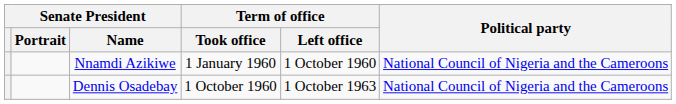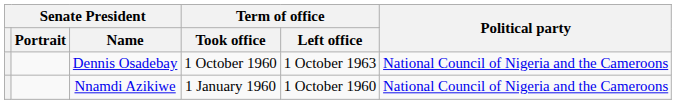rows swapped: Nnamdi Azikiwe <-> Dennis Osadebay
